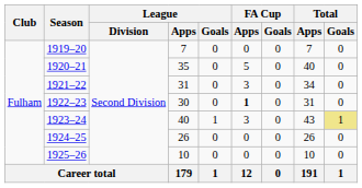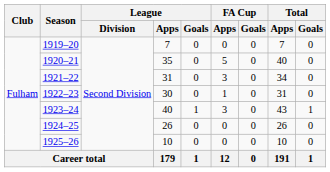1922–23 | FA Cup / Apps: bold -> normal
1923–24 | Total / Goals: khaki background -> no background
